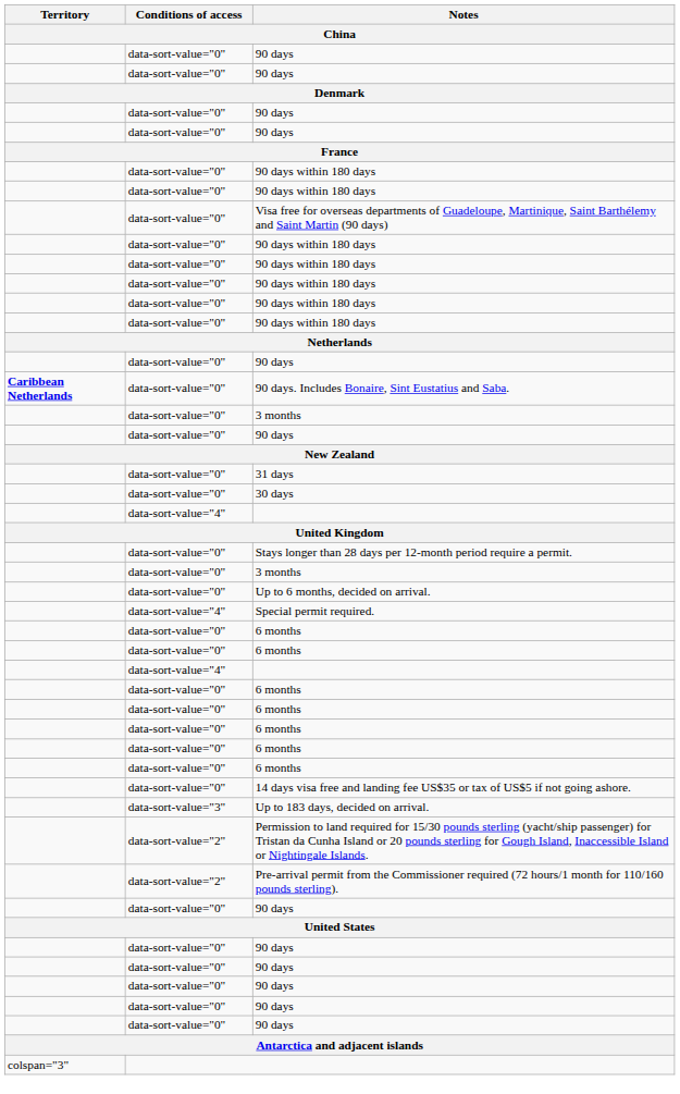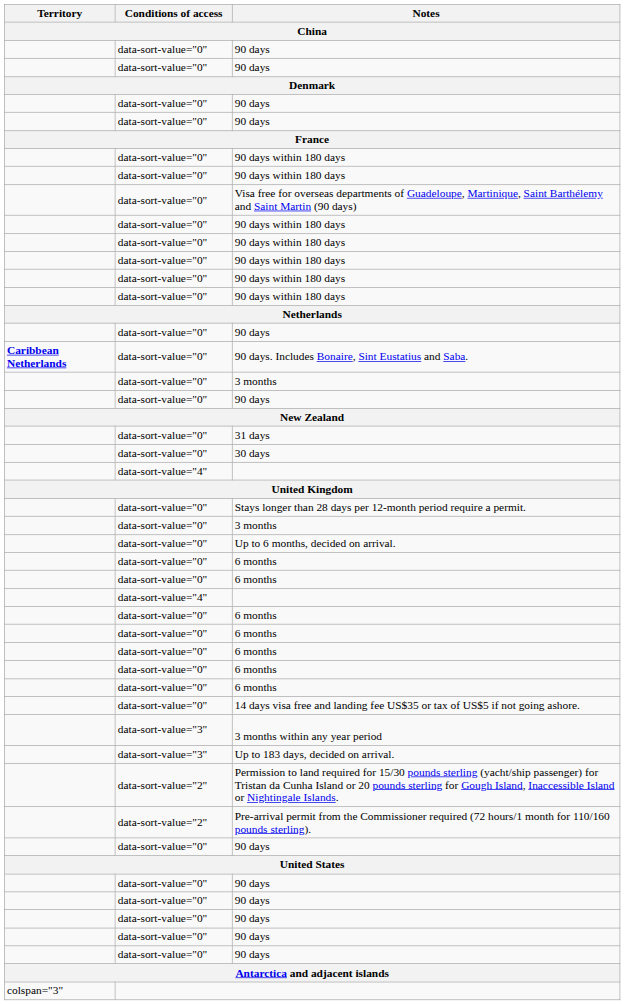- row: data-sort-value="4" | Special permit required.
+ row: data-sort-value="3" | 3 months within any year period
